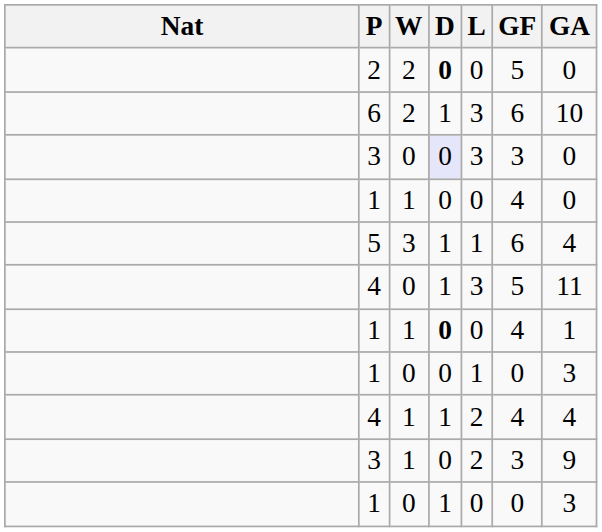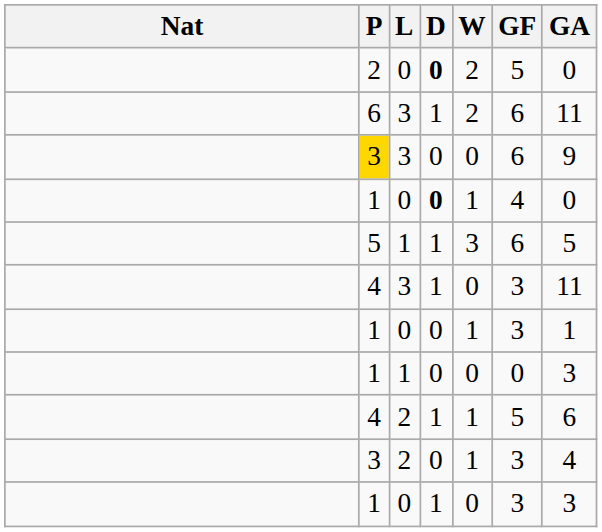columns swapped: W <-> L
row 3 | GA: 10 -> 11
row 4 | P: no background -> gold background
row 4 | D: lavender background -> no background
row 4 | GF: 3 -> 6
row 4 | GA: 0 -> 9
row 5 | D: normal -> bold
row 6 | GA: 4 -> 5
row 7 | GF: 5 -> 3
row 8 | D: bold -> normal
row 8 | GF: 4 -> 3
row 10 | GF: 4 -> 5
row 10 | GA: 4 -> 6
row 11 | GA: 9 -> 4
row 12 | GF: 0 -> 3
